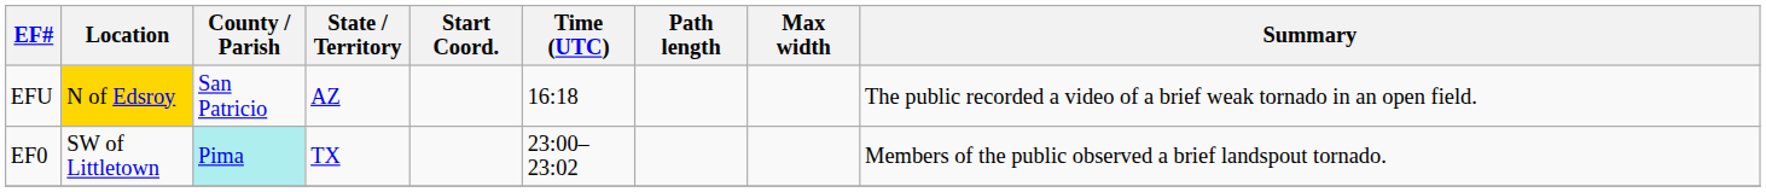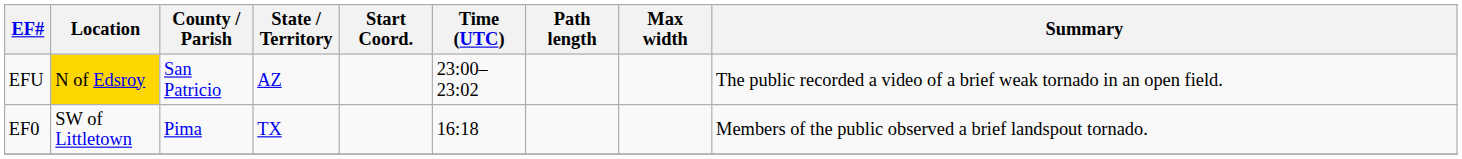EFU | Time (UTC): 16:18 -> 23:00–23:02
EF0 | County / Parish: paleturquoise background -> no background
EF0 | Time (UTC): 23:00–23:02 -> 16:18
